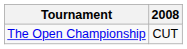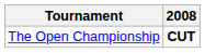The Open Championship | 2008: normal -> bold
